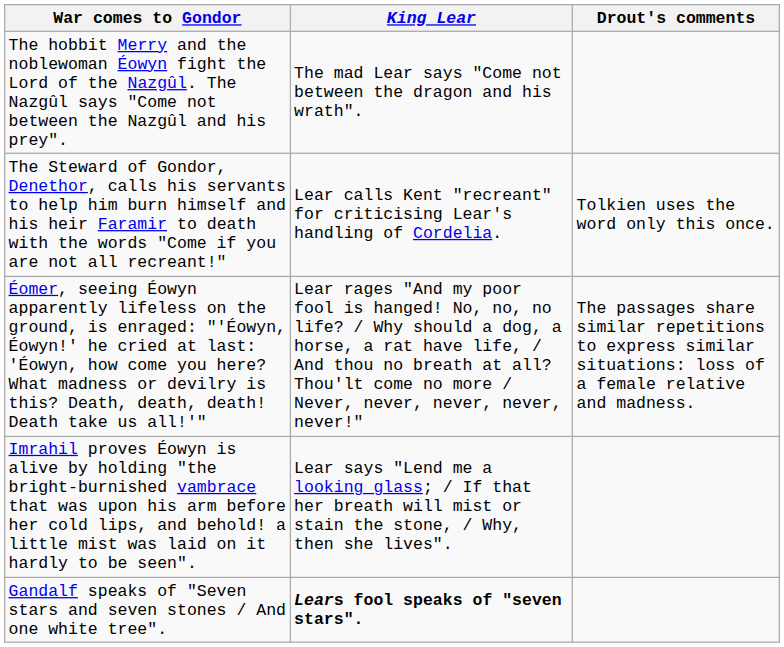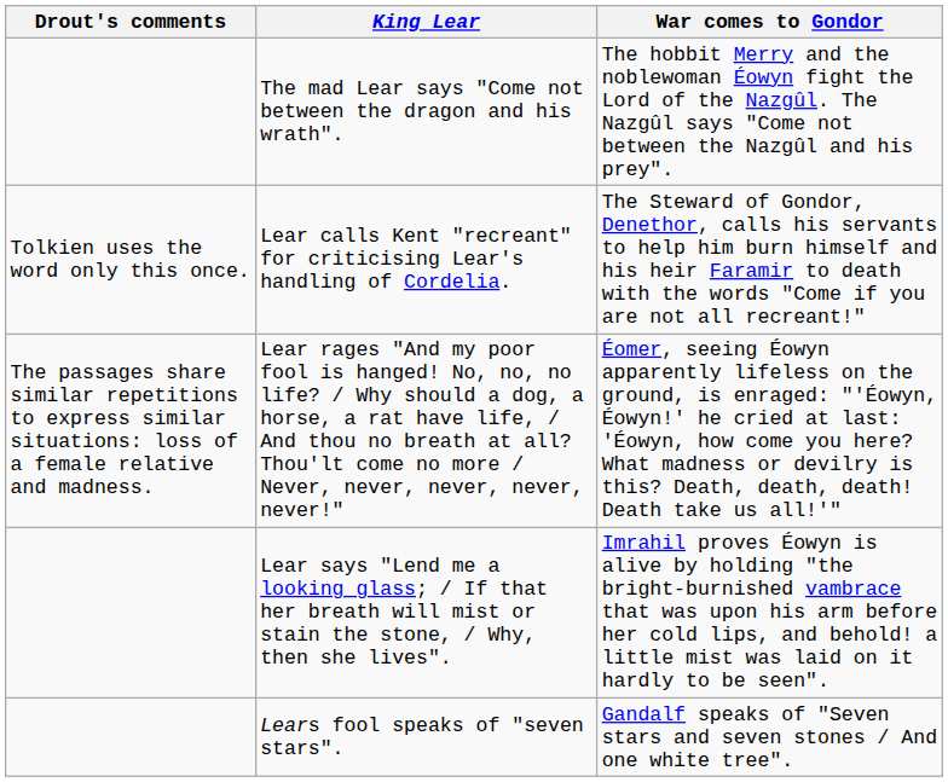columns swapped: War comes to Gondor <-> Drout's comments
row 6 | King Lear: bold -> normal
